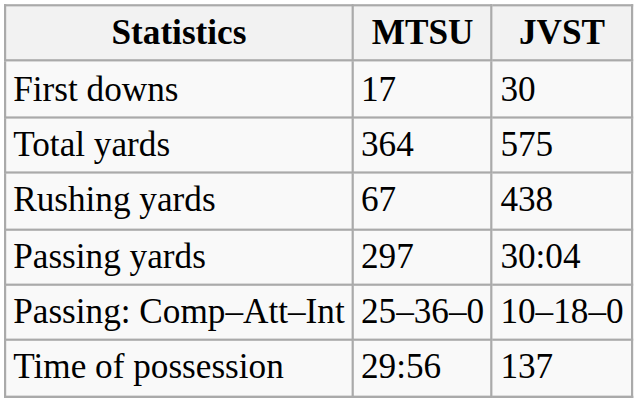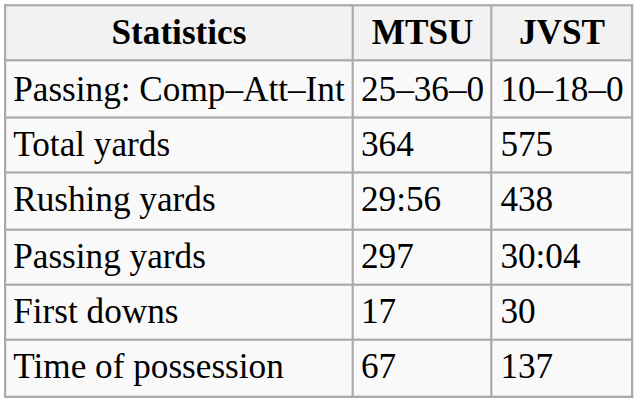rows swapped: First downs <-> Passing: Comp–Att–Int
Rushing yards | MTSU: 67 -> 29:56
Time of possession | MTSU: 29:56 -> 67
